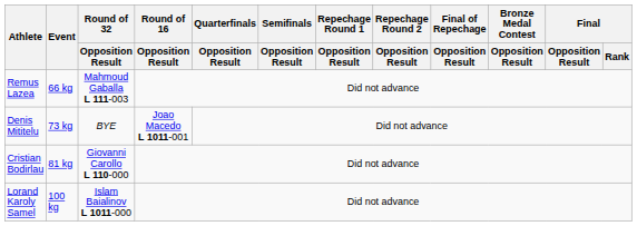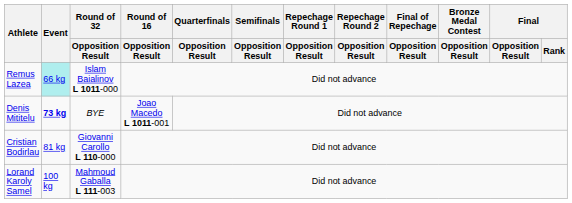Remus Lazea | Event: no background -> paleturquoise background
Remus Lazea | Round of 32 / Opposition Result: Mahmoud Gaballa L 111-003 -> Islam Baialinov L 1011-000
Denis Mititelu | Event: normal -> bold
Lorand Karoly Samel | Round of 32 / Opposition Result: Islam Baialinov L 1011-000 -> Mahmoud Gaballa L 111-003
